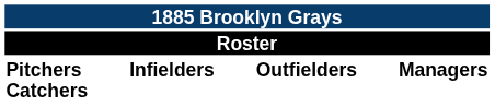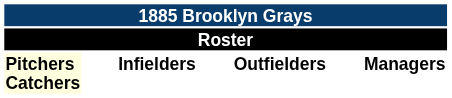Pitchers Catchers | column 1: no background -> lightyellow background
